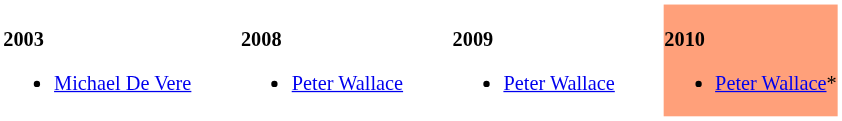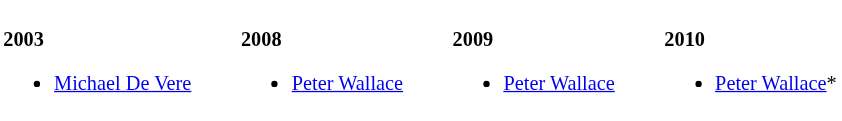2003 Michael De Vere | column 4: lightsalmon background -> no background
